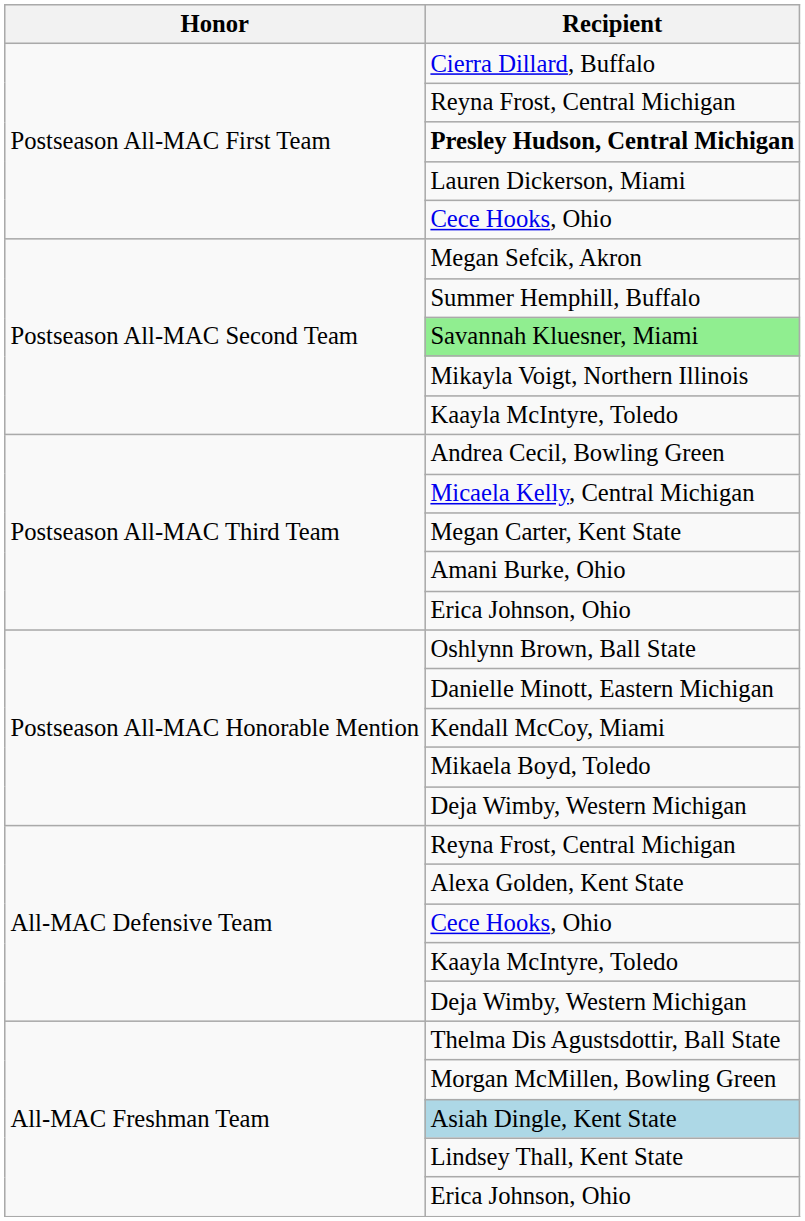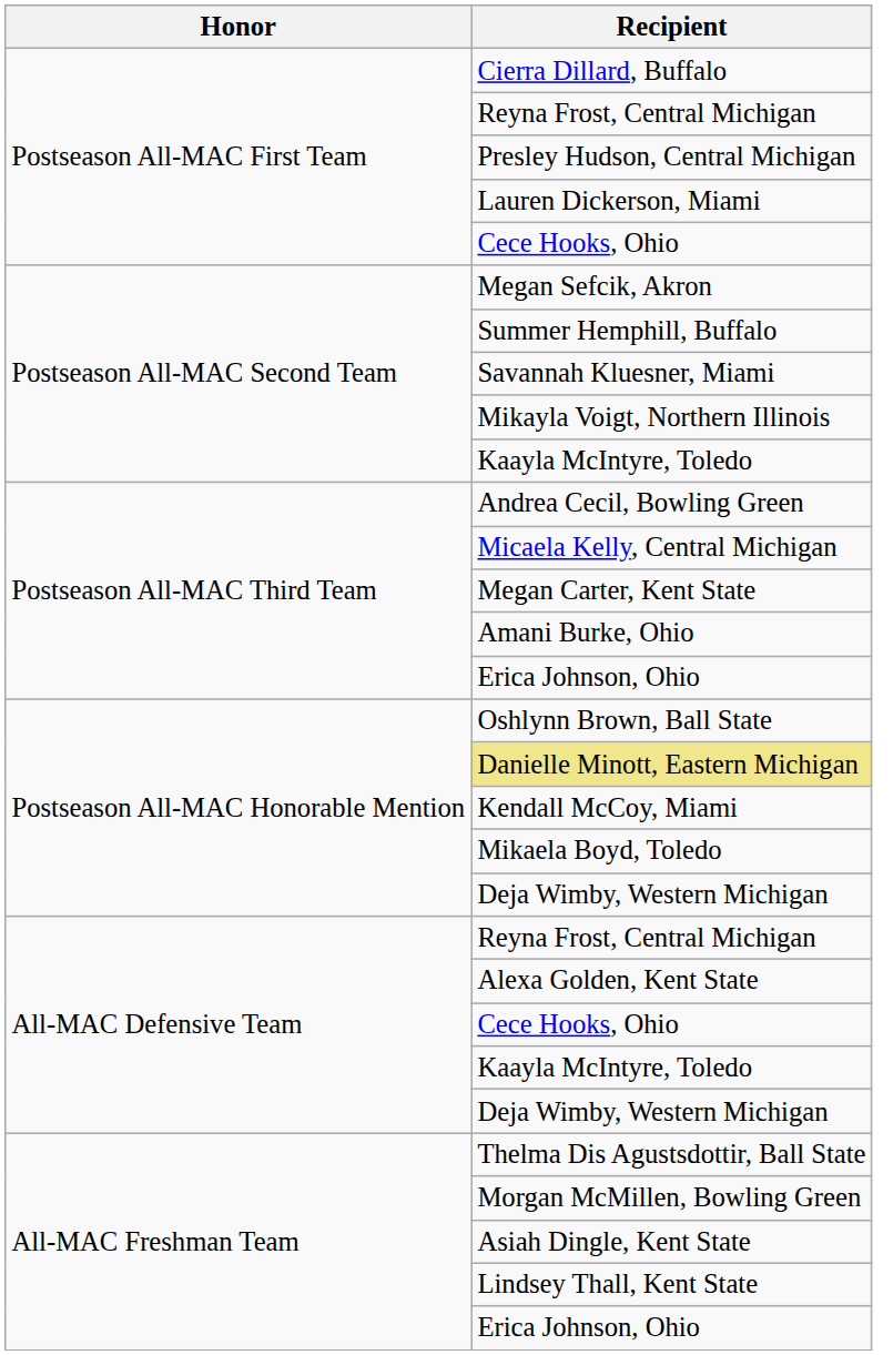row 4 | Recipient: bold -> normal
row 9 | Recipient: lightgreen background -> no background
row 18 | Recipient: no background -> khaki background
row 29 | Recipient: lightblue background -> no background
